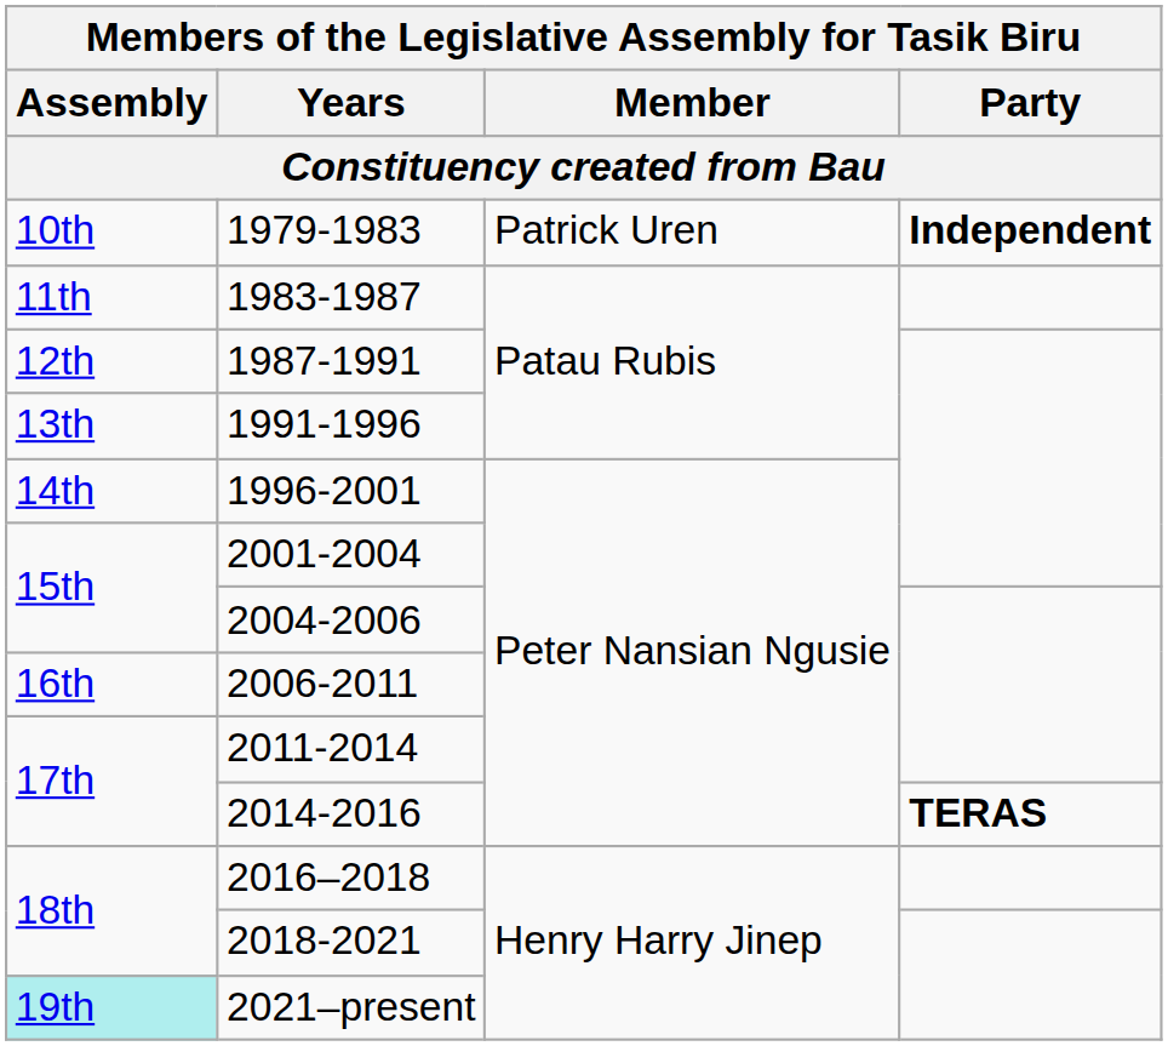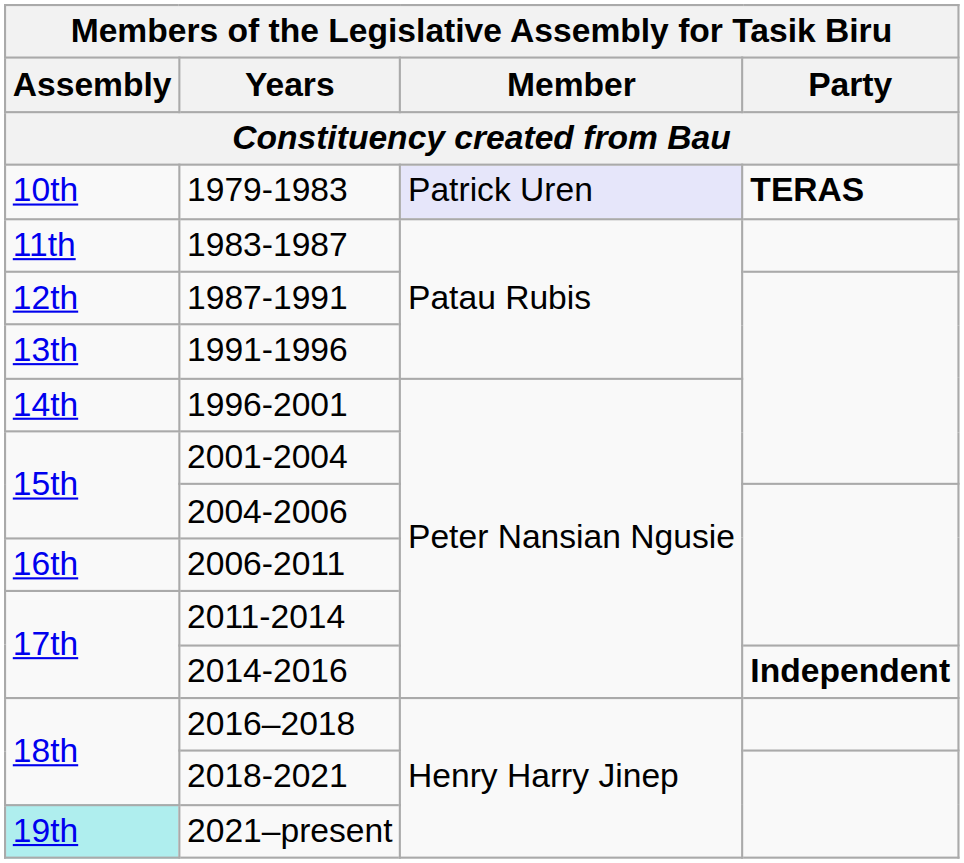1979-1983 | Member: no background -> lavender background
1979-1983 | Party: Independent -> TERAS
2014-2016 | Party: TERAS -> Independent
